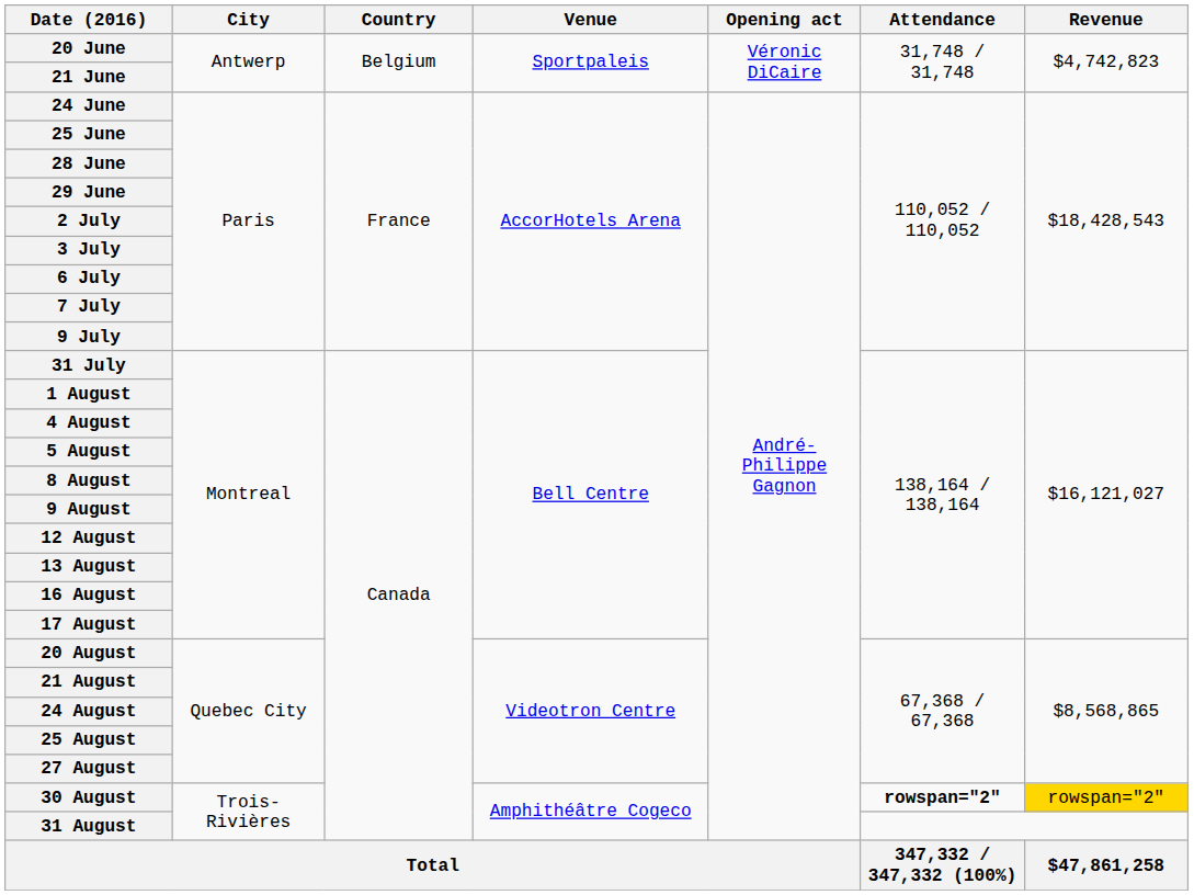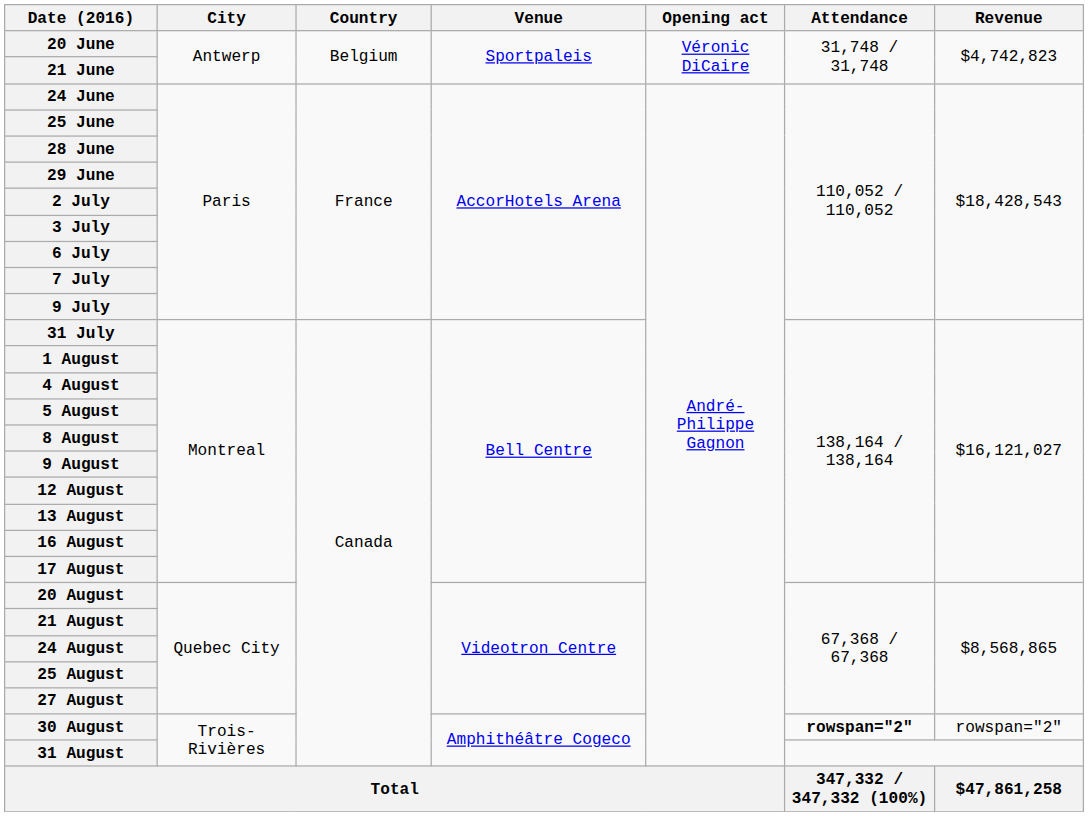30 August | Revenue: gold background -> no background
